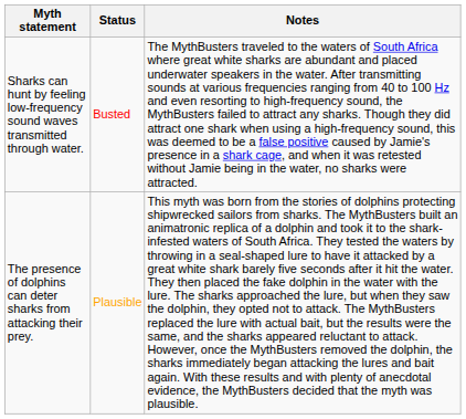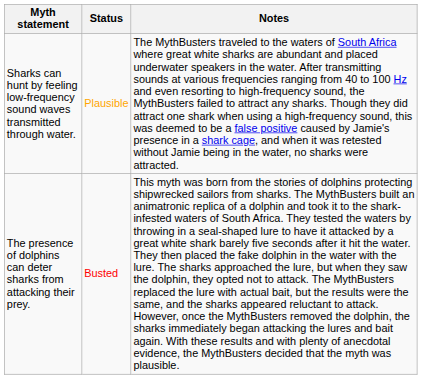row 2 | Status: Busted -> Plausible
row 3 | Status: Plausible -> Busted
